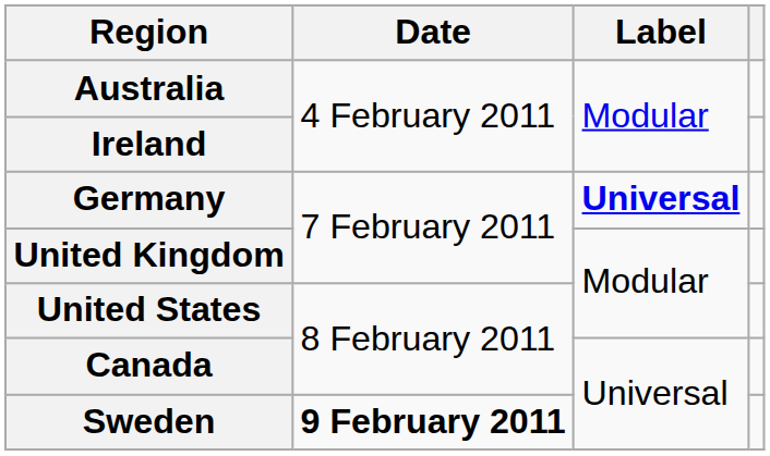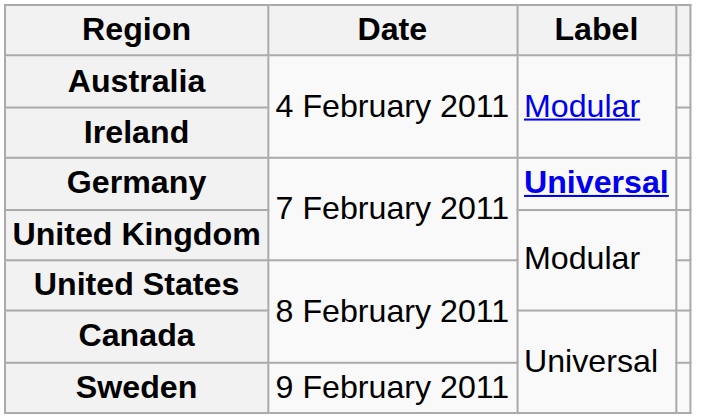Sweden | Date: bold -> normal
